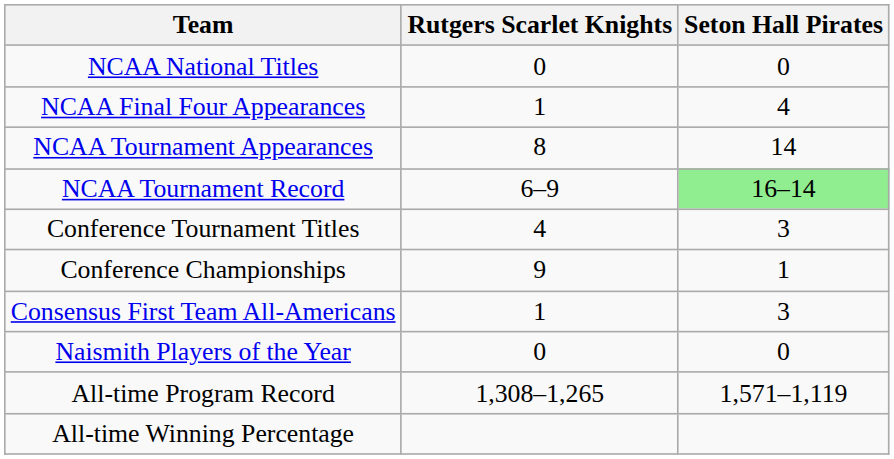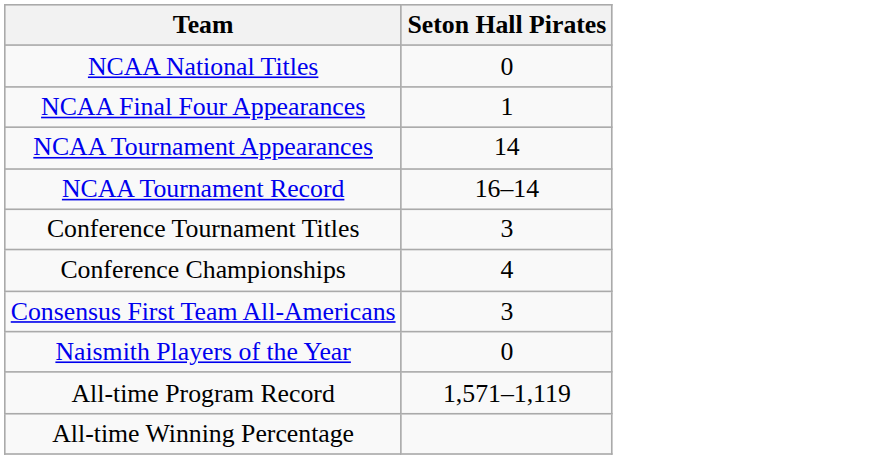- column: Rutgers Scarlet Knights | 0 | 1 | 8 | 6–9 | 4 | 9 | 1 | 0 | 1,308–1,265
NCAA Final Four Appearances | Seton Hall Pirates: 4 -> 1
NCAA Tournament Record | Seton Hall Pirates: lightgreen background -> no background
Conference Championships | Seton Hall Pirates: 1 -> 4
